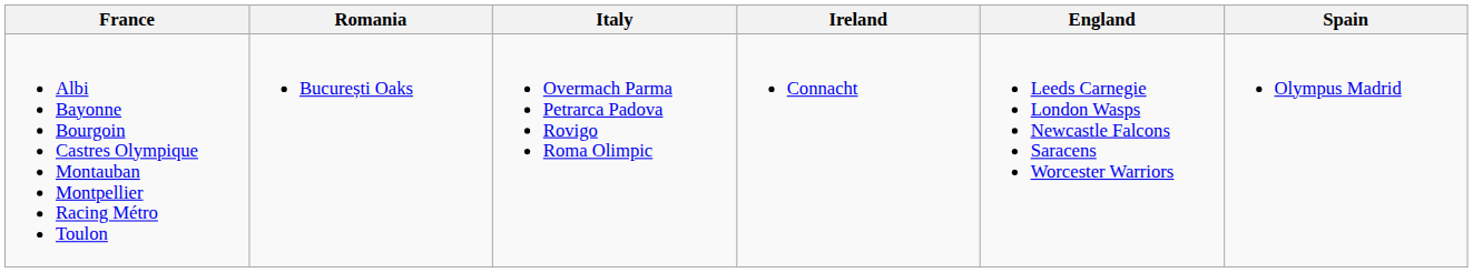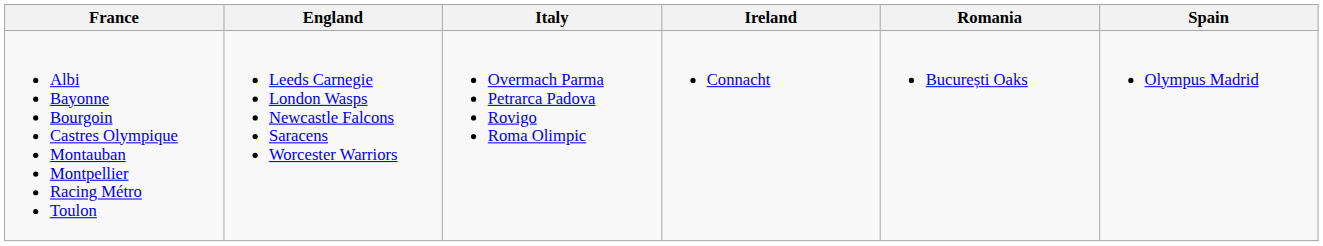columns swapped: England <-> Romania
